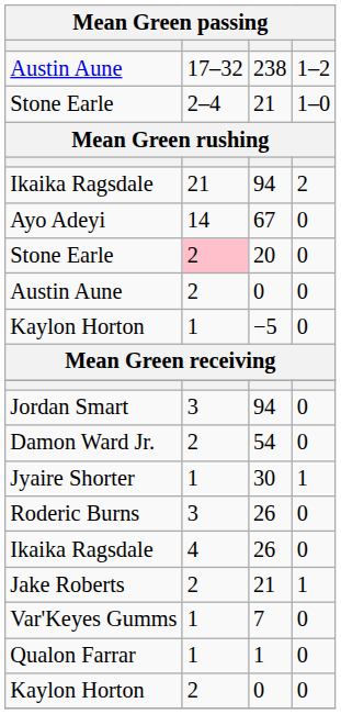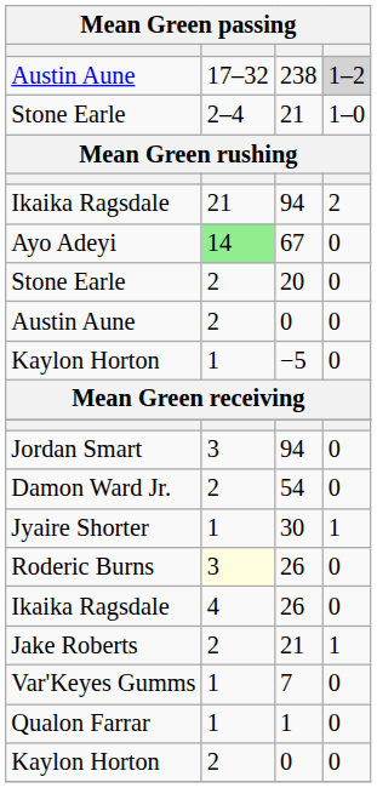Austin Aune / 238 | column 4: no background -> lightgrey background
Ayo Adeyi | column 2: no background -> lightgreen background
Stone Earle / 20 | column 2: pink background -> no background
Roderic Burns | column 2: no background -> lightyellow background
